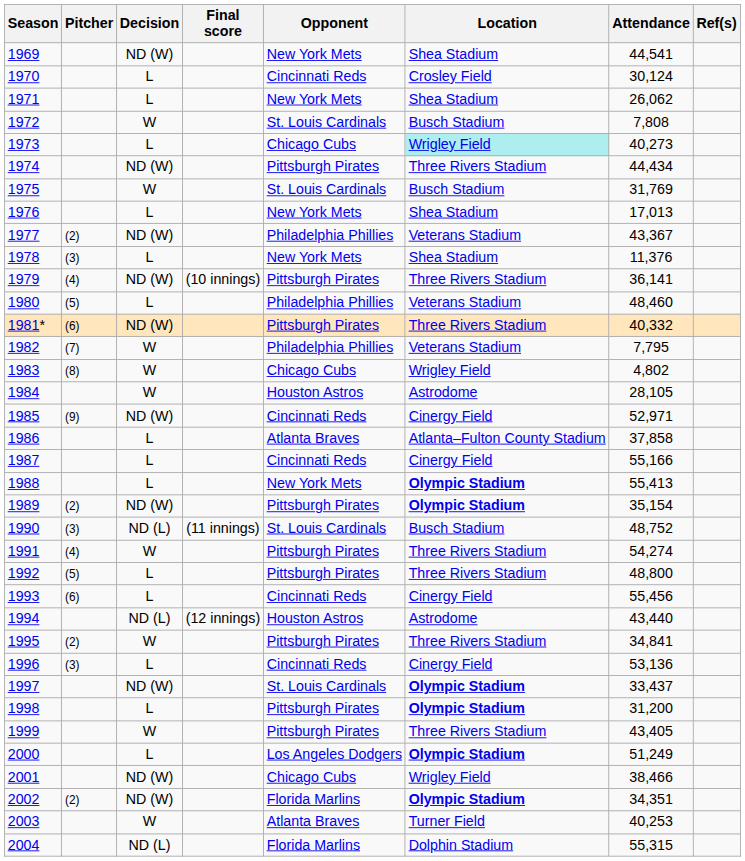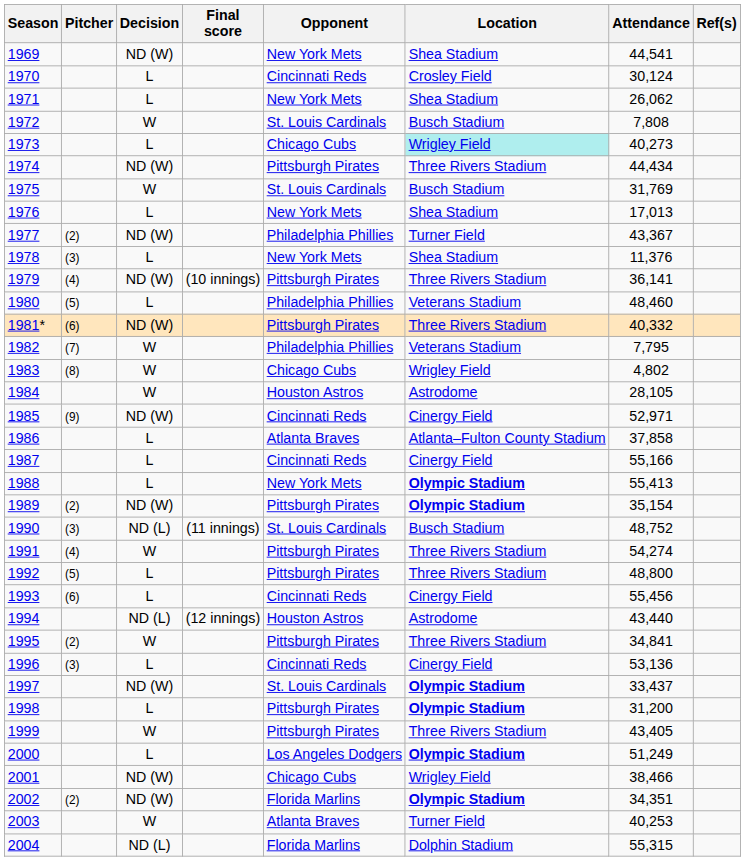1977 | Location: Veterans Stadium -> Turner Field
